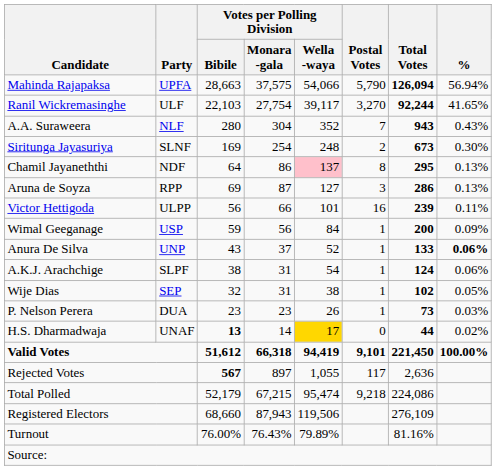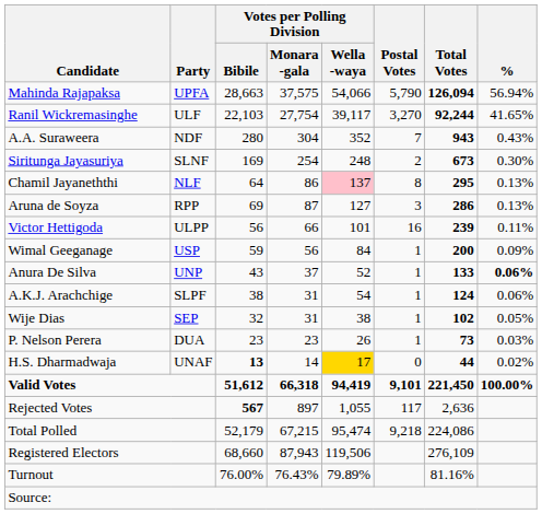A.A. Suraweera | Party: NLF -> NDF
Chamil Jayaneththi | Party: NDF -> NLF
